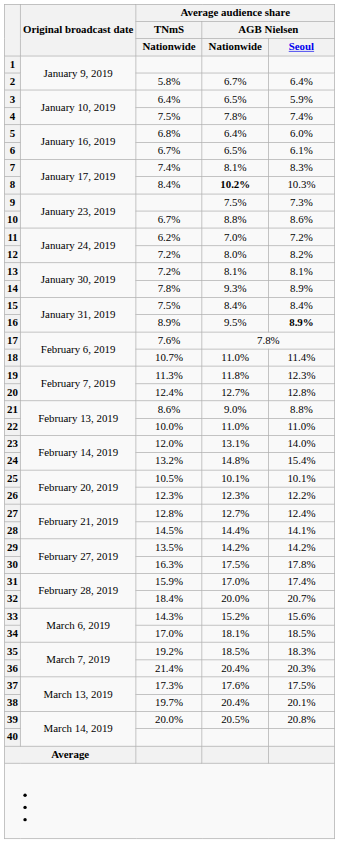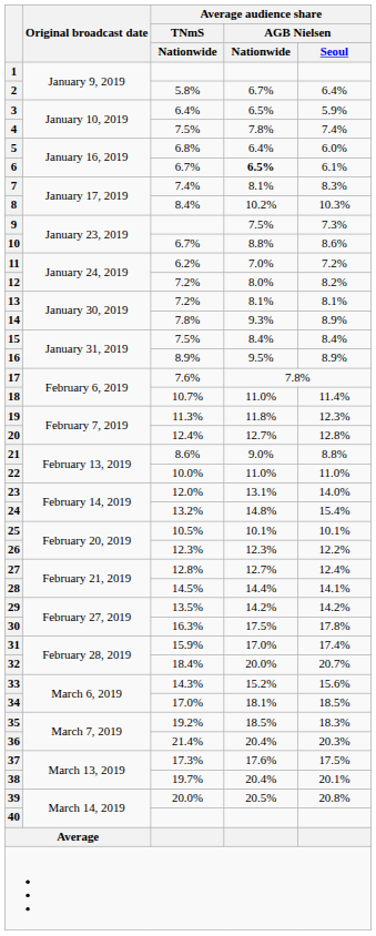6 | Average audience share / AGB Nielsen / Nationwide: normal -> bold
8 | Average audience share / AGB Nielsen / Nationwide: bold -> normal
16 | Average audience share / AGB Nielsen / Seoul: bold -> normal
